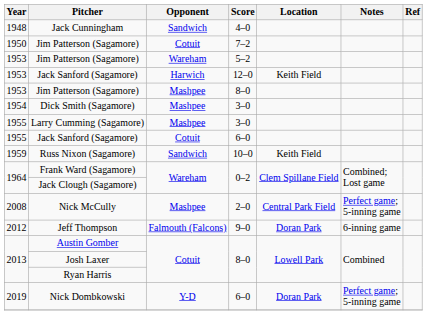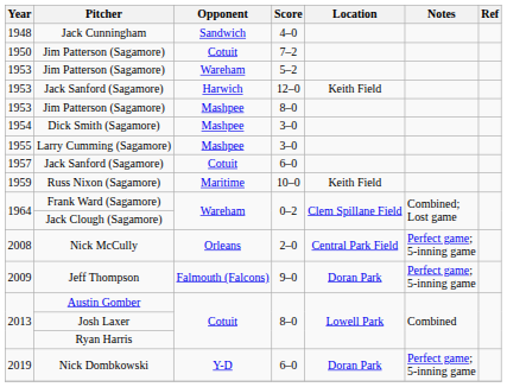Jack Sanford (Sagamore) / 6–0 | Year: 1955 -> 1957
Russ Nixon (Sagamore) | Opponent: Sandwich -> Maritime
Nick McCully | Opponent: Mashpee -> Orleans
Jeff Thompson | Year: 2012 -> 2009
Jeff Thompson | Notes: 6-inning game -> Perfect game; 5-inning game
